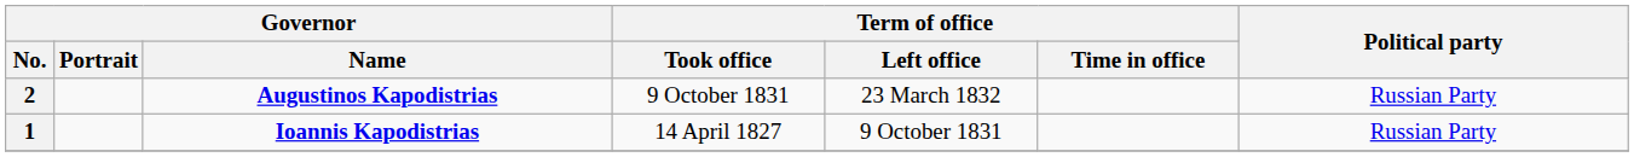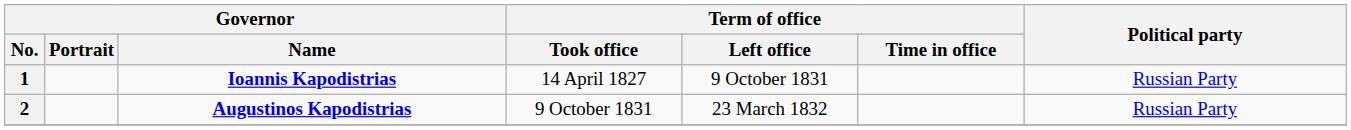rows swapped: 1 <-> 2
